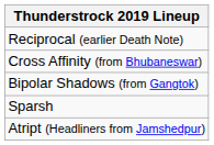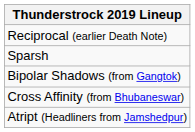row 3 | column 1: Cross Affinity (from Bhubaneswar) -> Sparsh
row 5 | column 1: Sparsh -> Cross Affinity (from Bhubaneswar)
